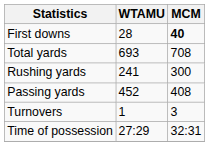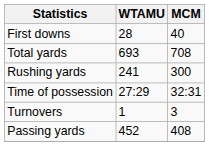First downs | MCM: bold -> normal
rows swapped: Passing yards <-> Time of possession
